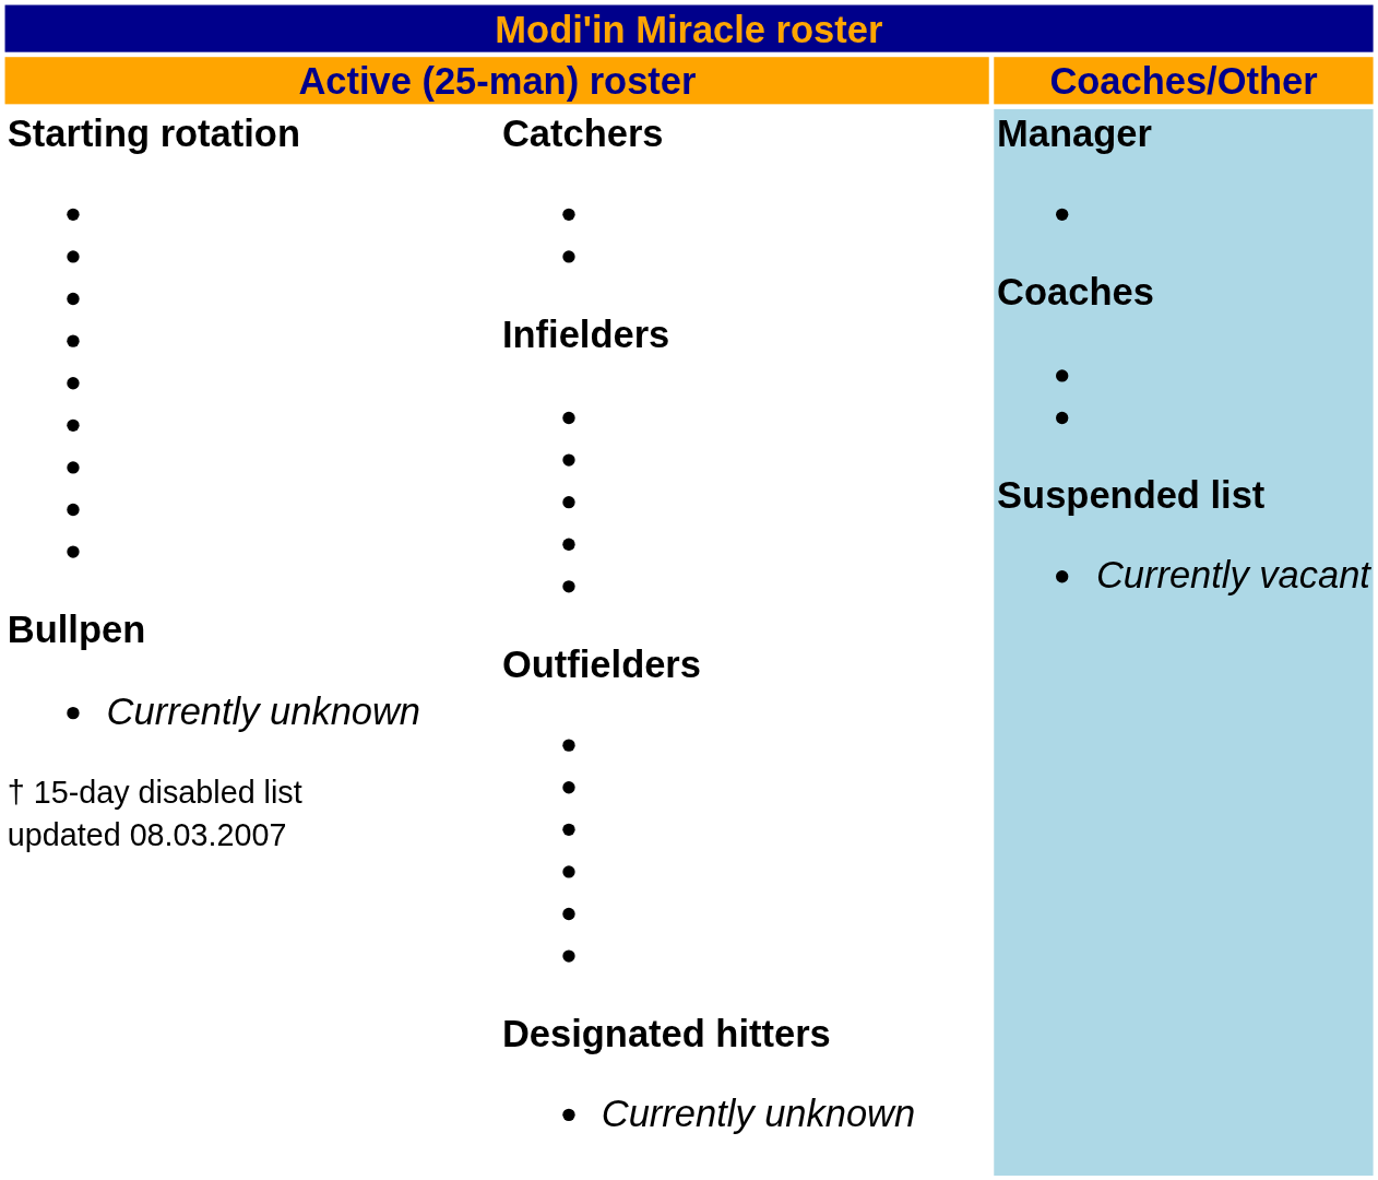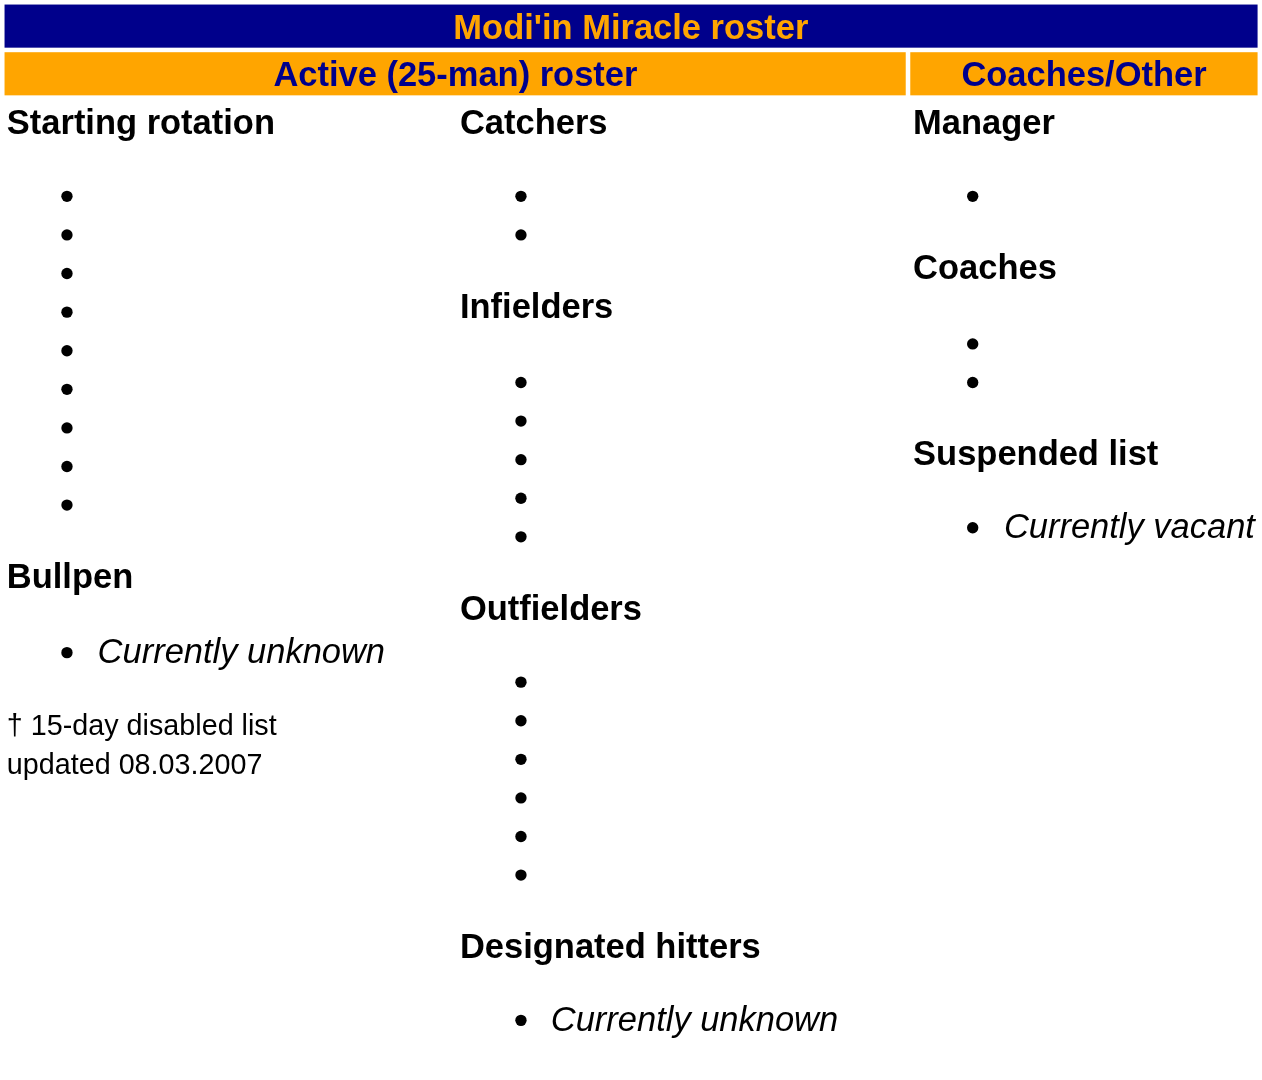row 3 | Coaches/Other: lightblue background -> no background
